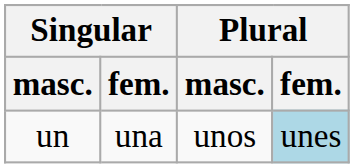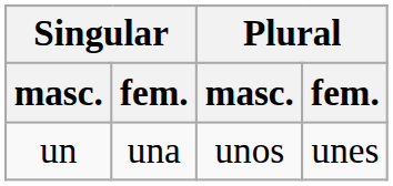un | Plural / fem.: lightblue background -> no background
